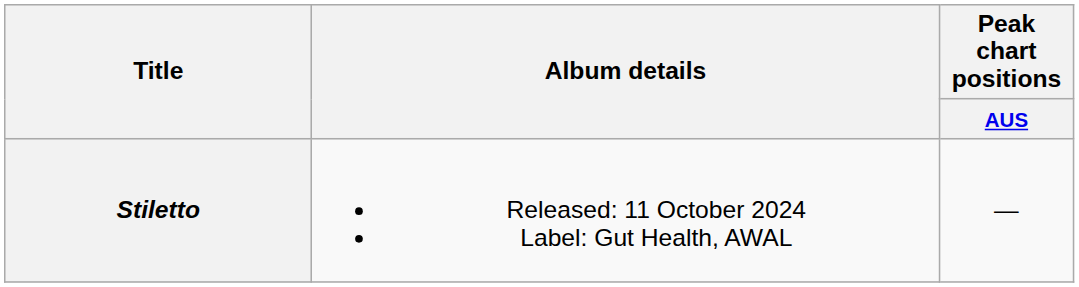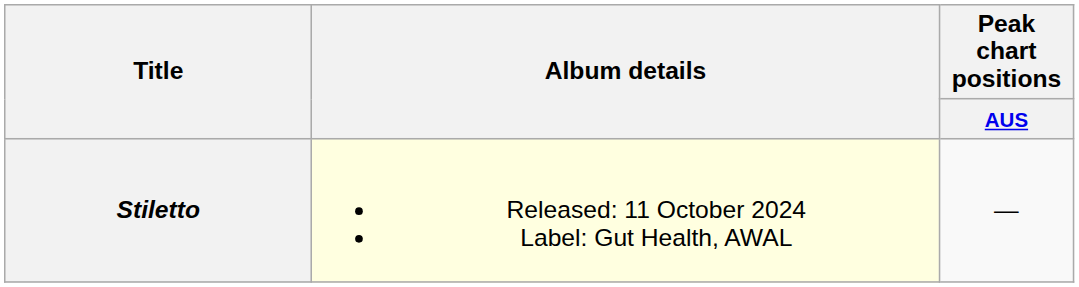Stiletto | Album details: no background -> lightyellow background
